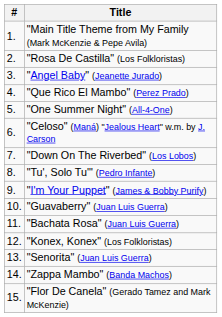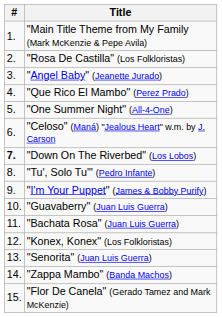"Down On The Riverbed" (Los Lobos) | #: normal -> bold
